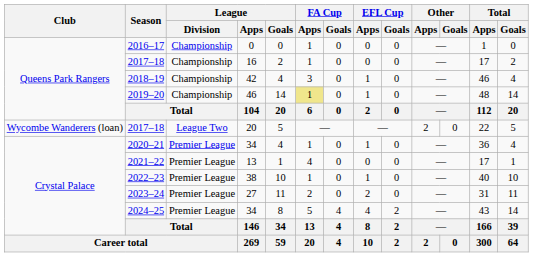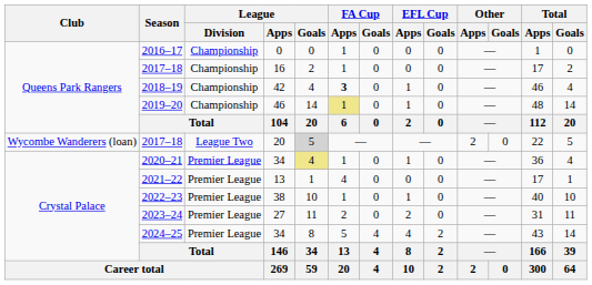2018–19 | FA Cup / Apps: normal -> bold
2017–18 / 20 | League / Goals: no background -> lightgrey background
2020–21 | League / Goals: no background -> khaki background
